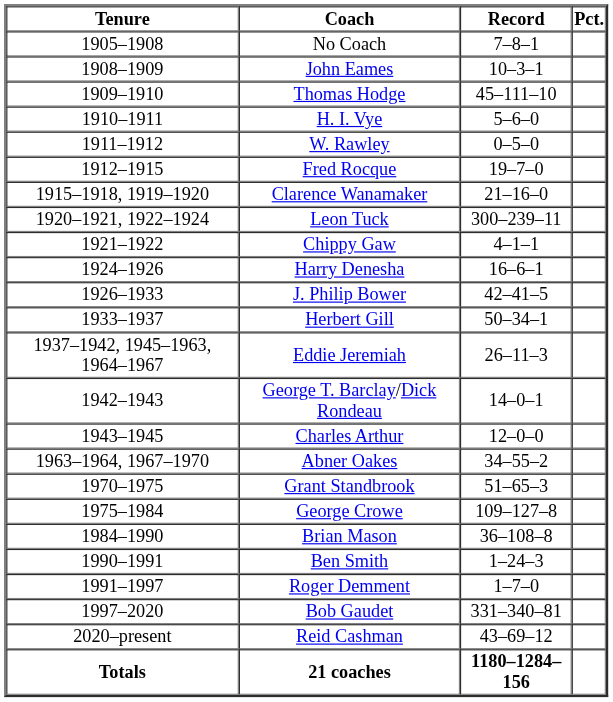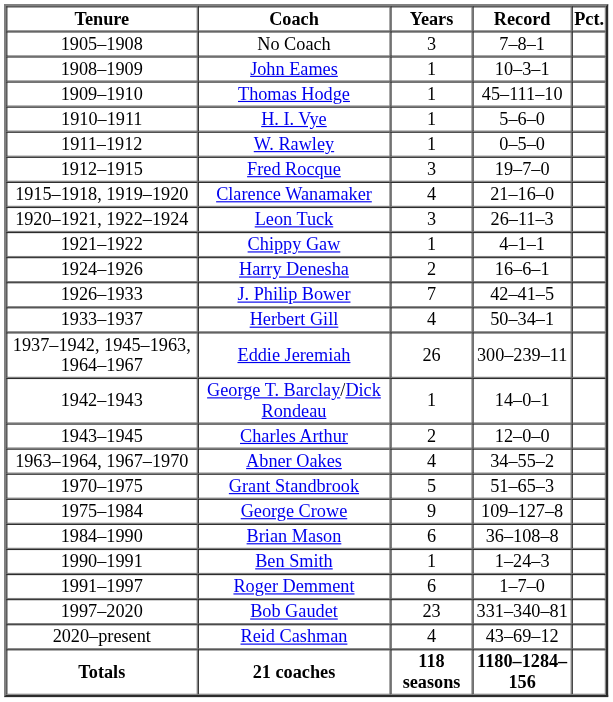+ column: Years | 3 | 1 | 1 | 1 | 1 | 3 | 4 | 3 | 1 | 2 | 7 | 4 | 26 | 1 | 2 | 4 | 5 | 9 | 6 | 1 | 6 | 23 | 4 | 118 seasons
Leon Tuck | Record: 300–239–11 -> 26–11–3
Eddie Jeremiah | Record: 26–11–3 -> 300–239–11
